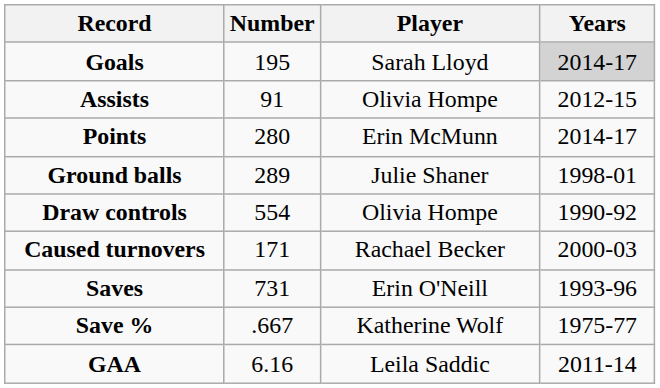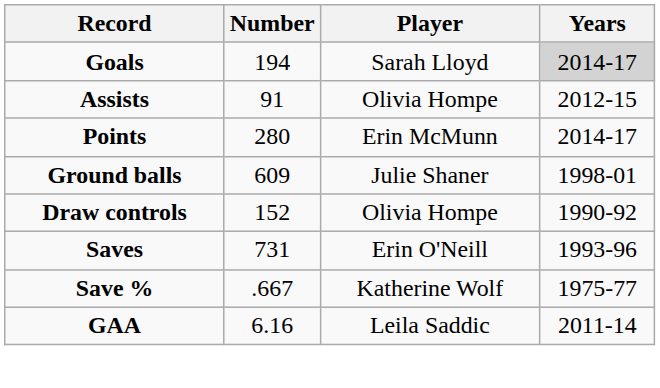Goals | Number: 195 -> 194
Ground balls | Number: 289 -> 609
Draw controls | Number: 554 -> 152
- row: Caused turnovers | 171 | Rachael Becker | 2000-03
